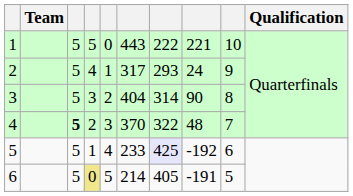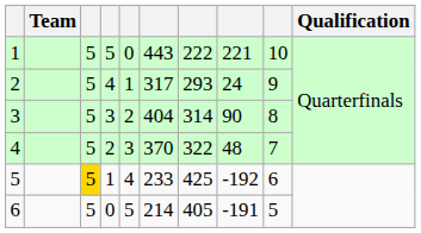row 5 | column 3: bold -> normal
row 6 | column 3: no background -> gold background
row 6 | column 7: lavender background -> no background
row 7 | column 4: khaki background -> no background
